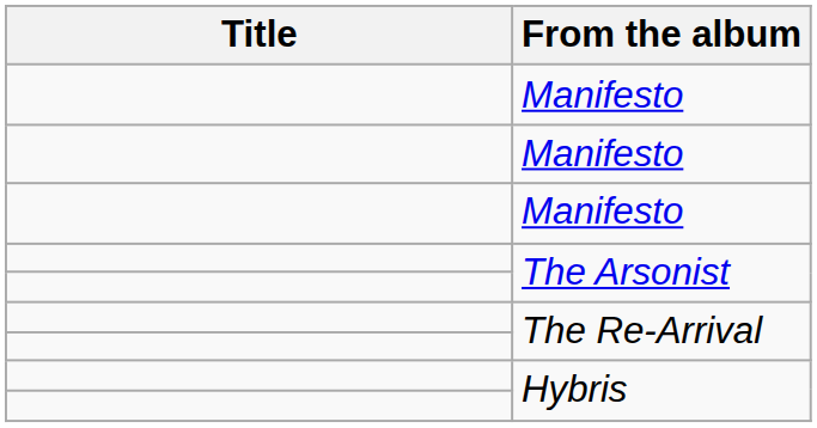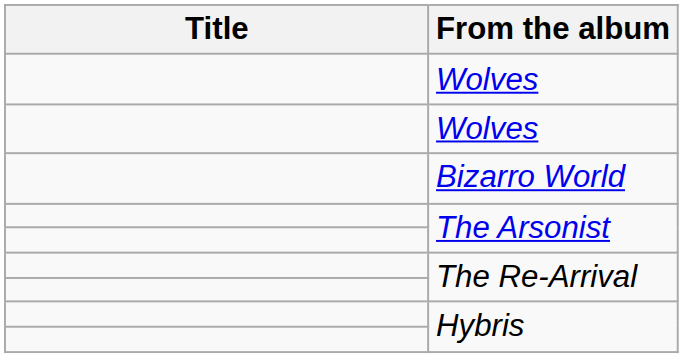row 2 | From the album: Manifesto -> Wolves
row 3 | From the album: Manifesto -> Wolves
row 4 | From the album: Manifesto -> Bizarro World
